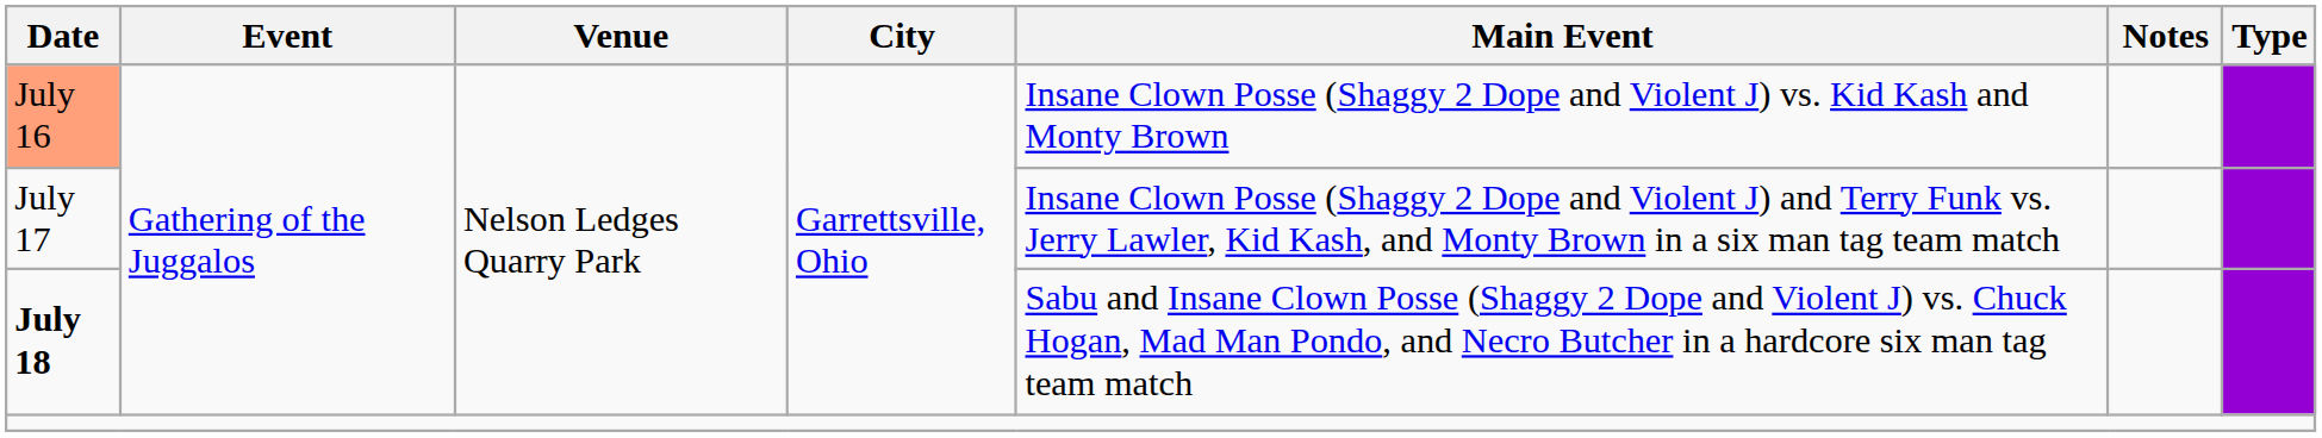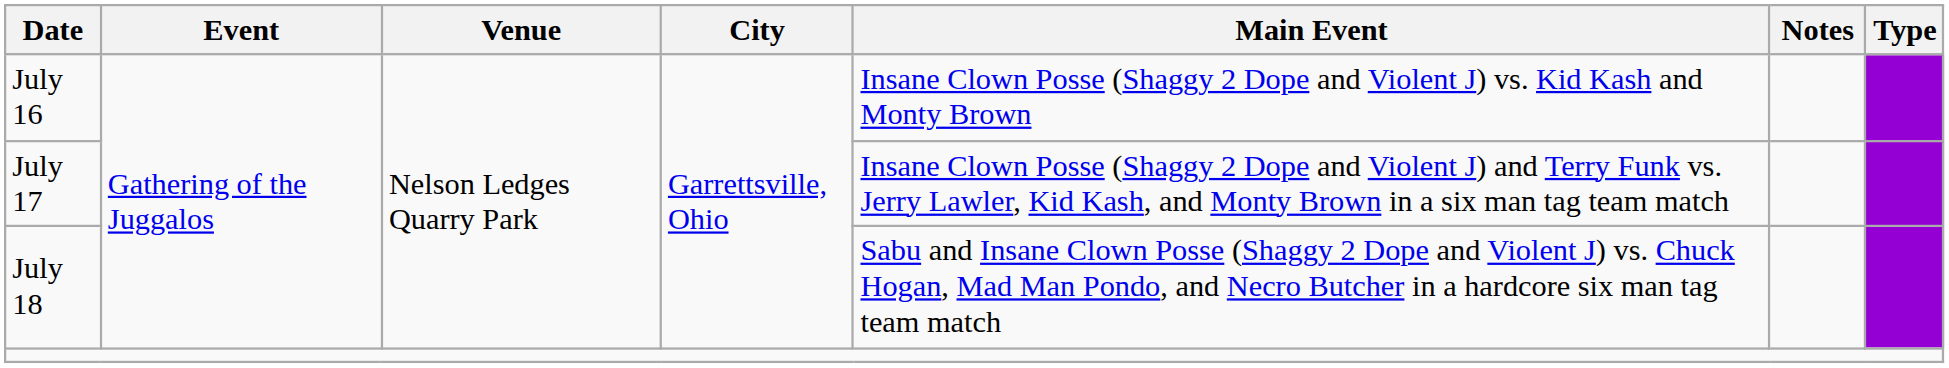July 16 | Date: lightsalmon background -> no background
July 18 | Date: bold -> normal
